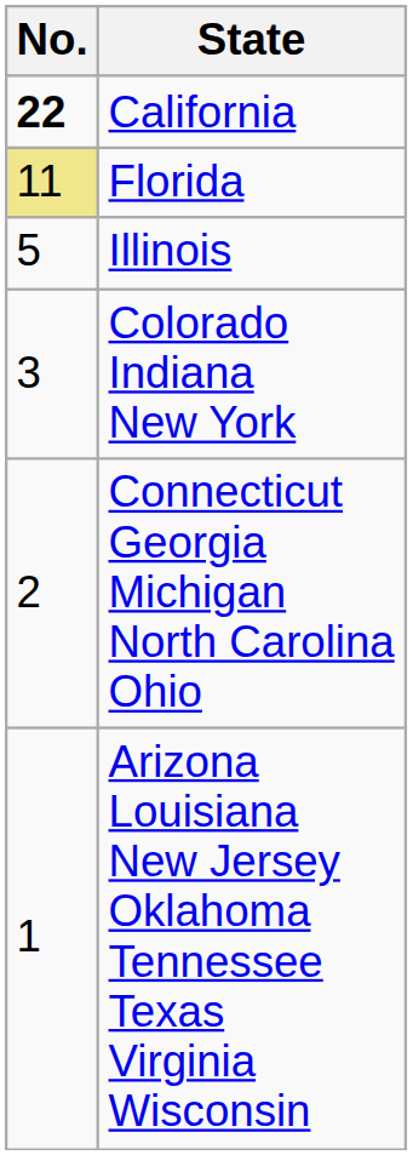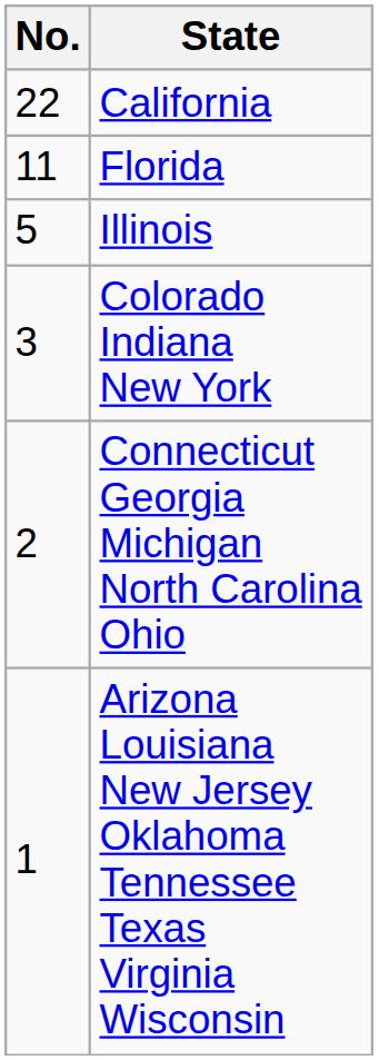California | No.: bold -> normal
Florida | No.: khaki background -> no background
